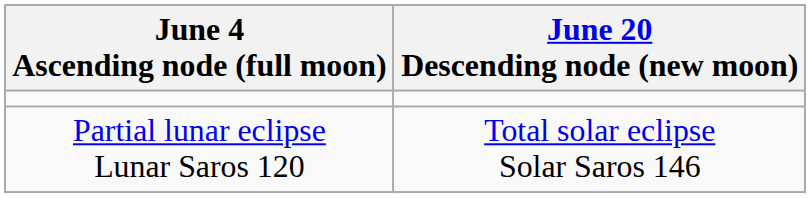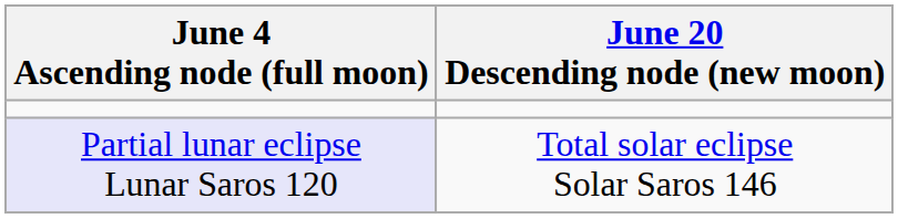row 3 | June 4 Ascending node (full moon): no background -> lavender background
